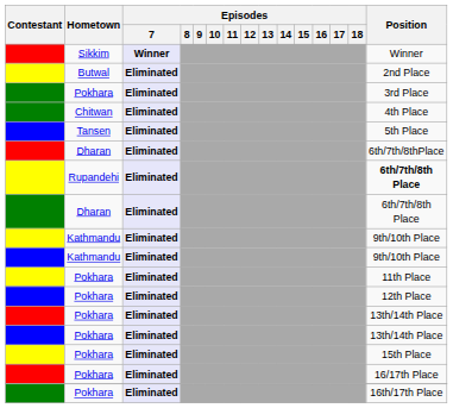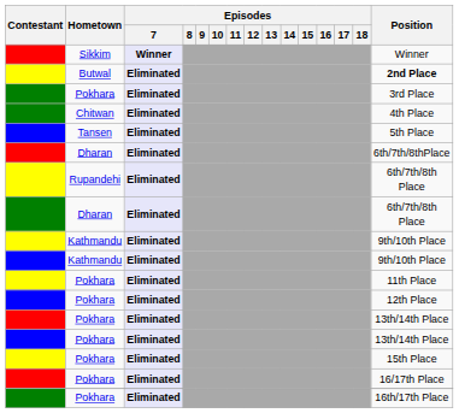Butwal | Position: normal -> bold
Rupandehi | Position: bold -> normal
